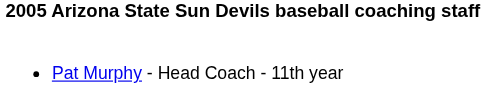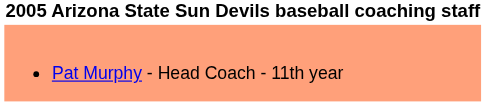Pat Murphy - Head Coach - 11th year | column 1: no background -> lightsalmon background
